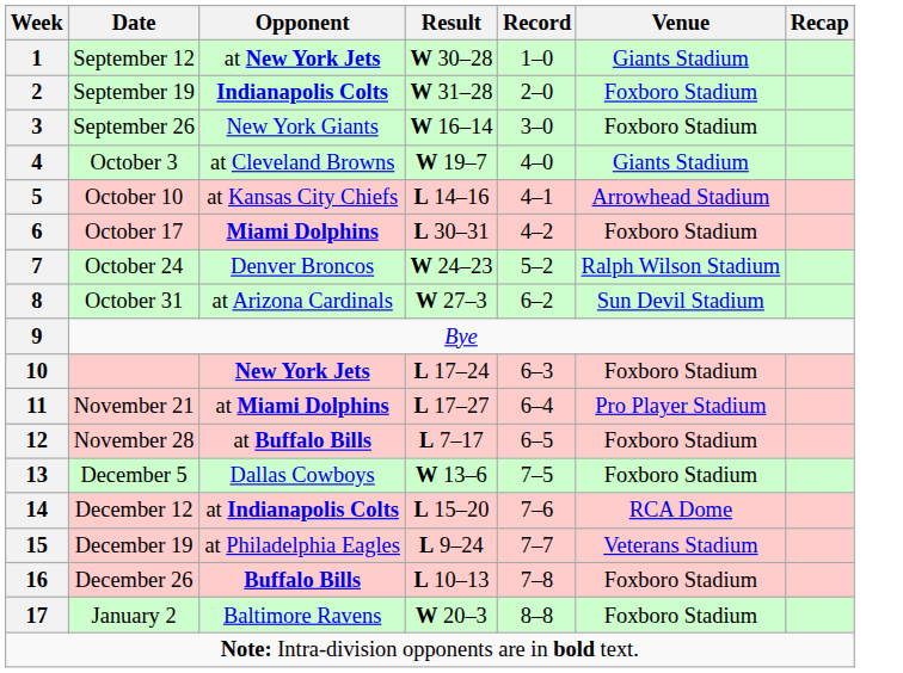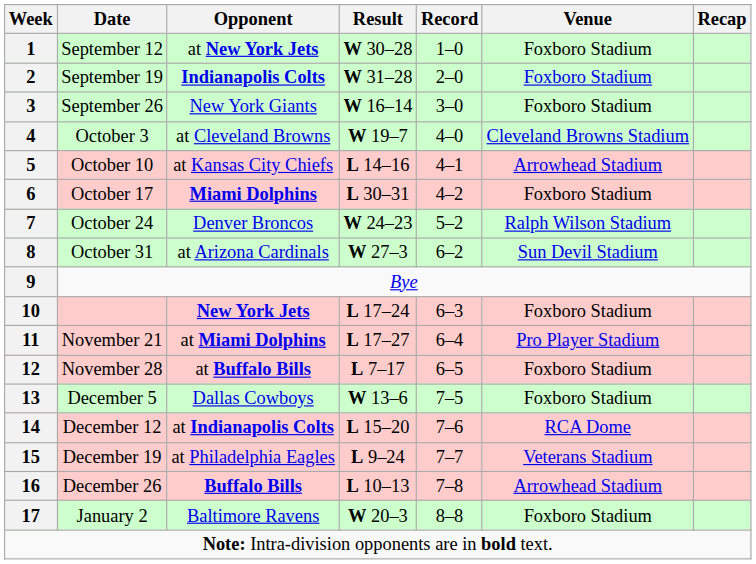1 | Venue: Giants Stadium -> Foxboro Stadium
4 | Venue: Giants Stadium -> Cleveland Browns Stadium
16 | Venue: Foxboro Stadium -> Arrowhead Stadium
